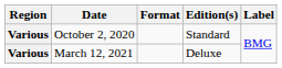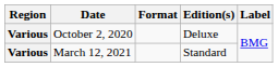October 2, 2020 | Edition(s): Standard -> Deluxe
March 12, 2021 | Edition(s): Deluxe -> Standard
